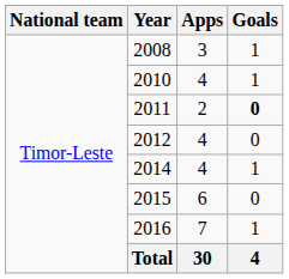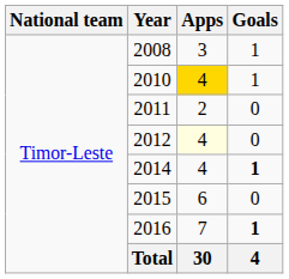2010 | Apps: no background -> gold background
2011 | Goals: bold -> normal
2012 | Apps: no background -> lightyellow background
2014 | Goals: normal -> bold
2016 | Goals: normal -> bold
